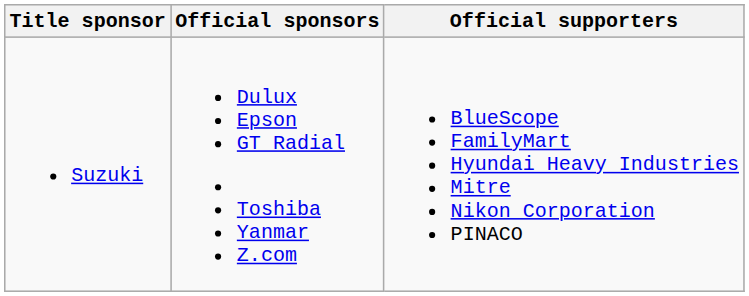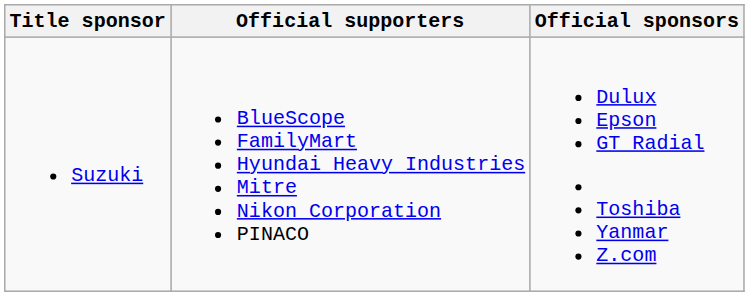columns swapped: Official sponsors <-> Official supporters
